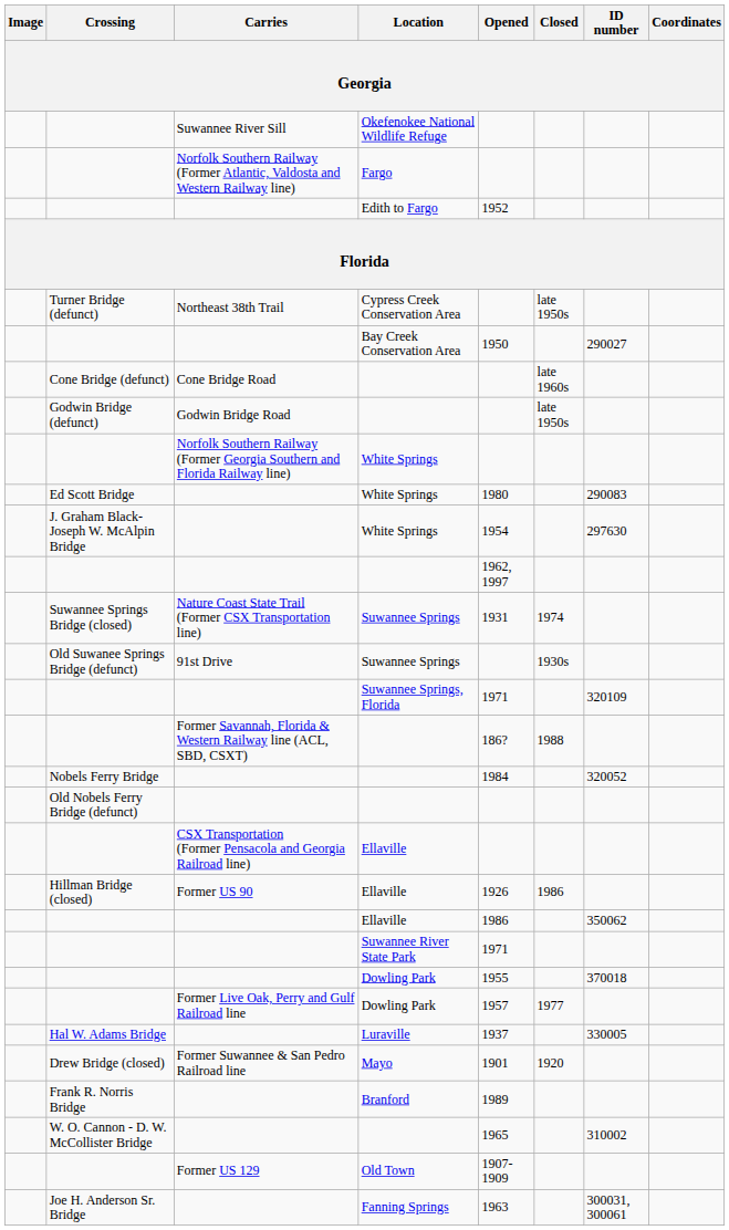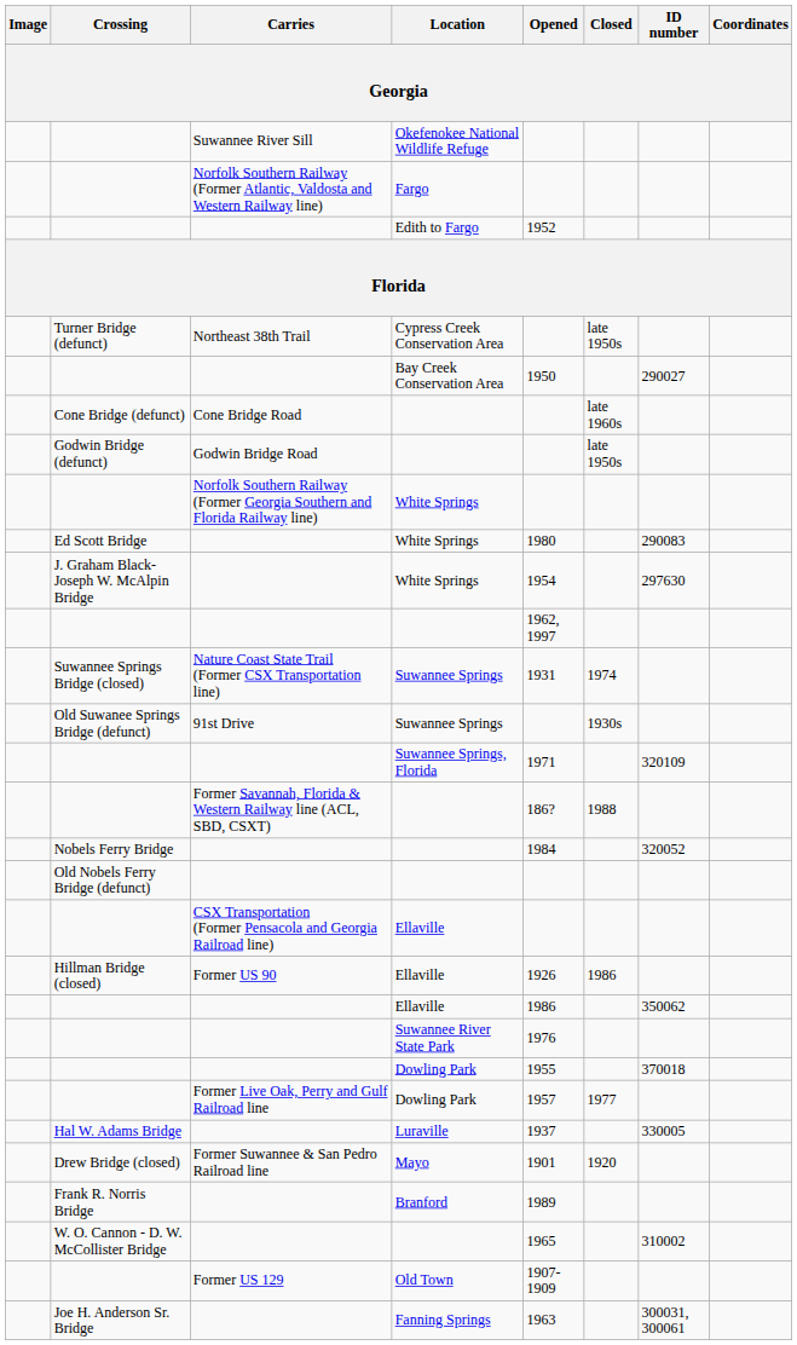Suwannee River State Park | Opened: 1971 -> 1976
